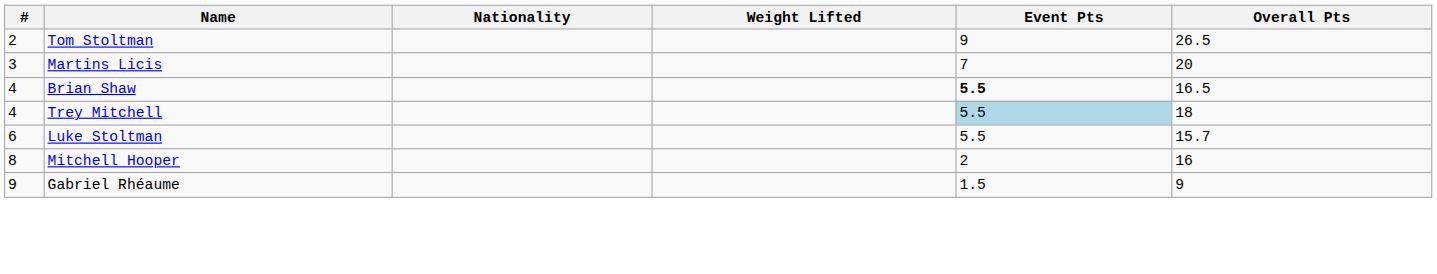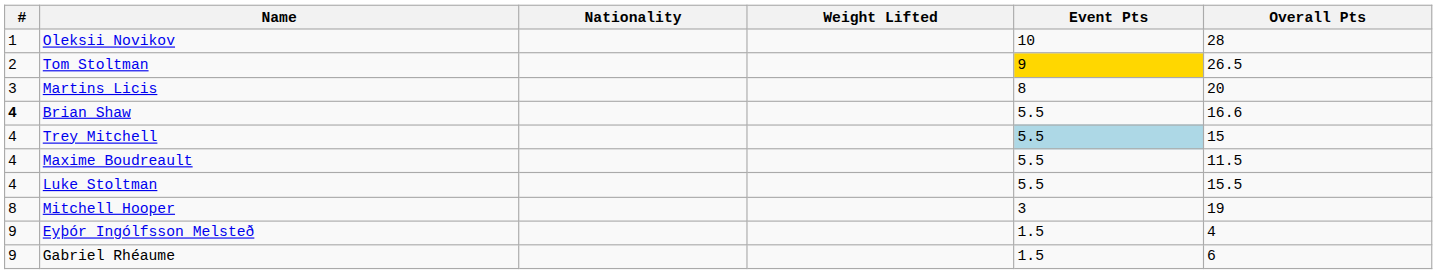+ row: 1 | Oleksii Novikov | 10 | 28
Tom Stoltman | Event Pts: no background -> gold background
Martins Licis | Event Pts: 7 -> 8
Brian Shaw | #: normal -> bold
Brian Shaw | Event Pts: bold -> normal
Brian Shaw | Overall Pts: 16.5 -> 16.6
Trey Mitchell | Overall Pts: 18 -> 15
+ row: 4 | Maxime Boudreault | 5.5 | 11.5
Luke Stoltman | #: 6 -> 4
Luke Stoltman | Overall Pts: 15.7 -> 15.5
Mitchell Hooper | Event Pts: 2 -> 3
Mitchell Hooper | Overall Pts: 16 -> 19
+ row: 9 | Eyþór Ingólfsson Melsteð | 1.5 | 4
Gabriel Rhéaume | Overall Pts: 9 -> 6
